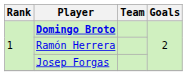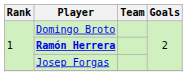Domingo Broto | Player: bold -> normal
Ramón Herrera | Player: normal -> bold
